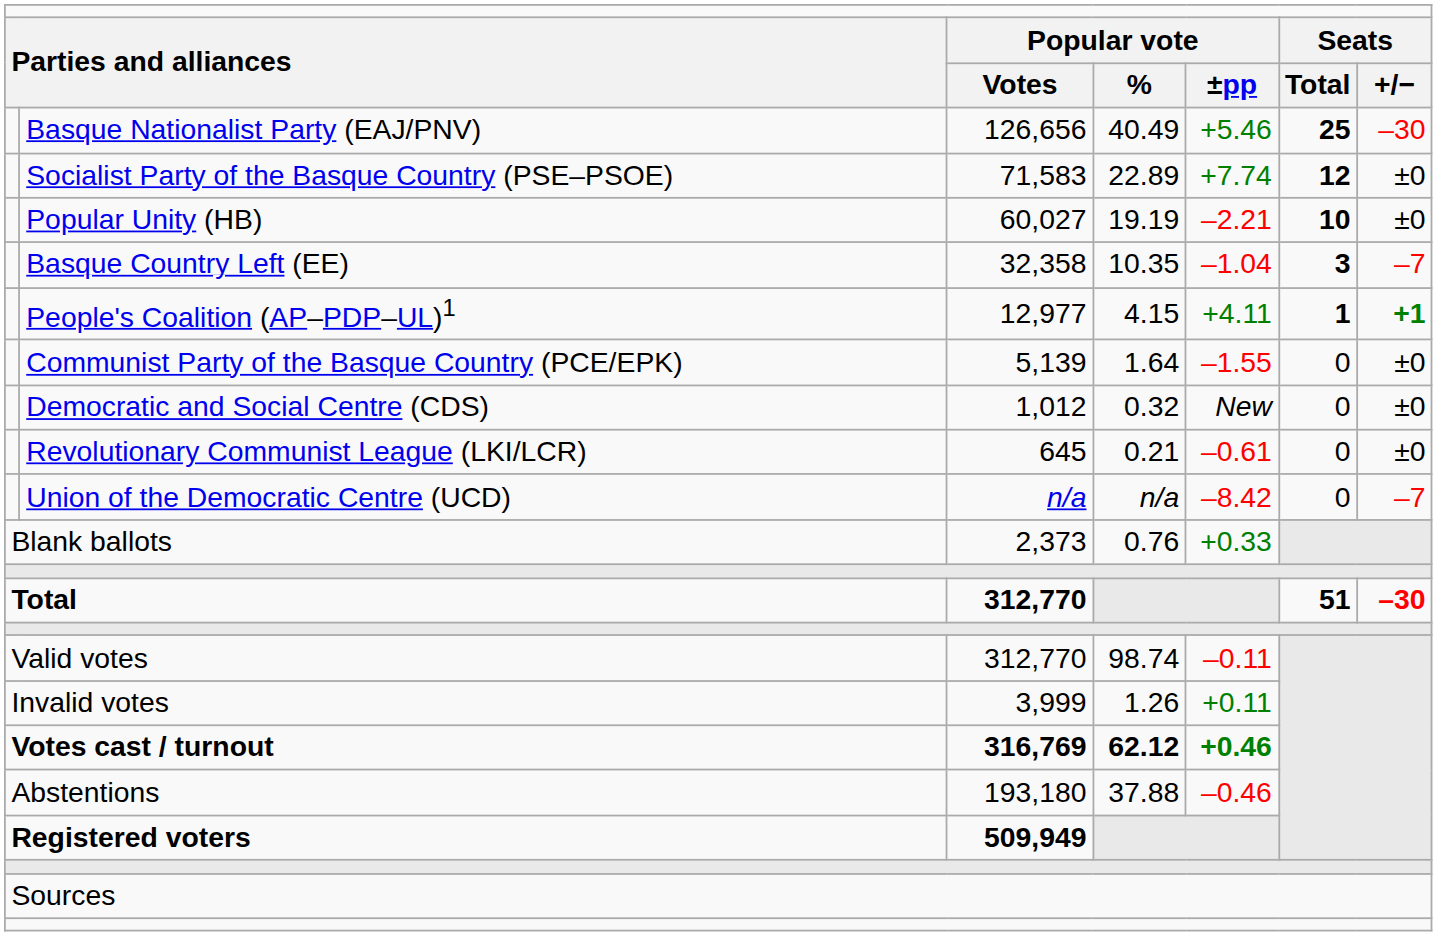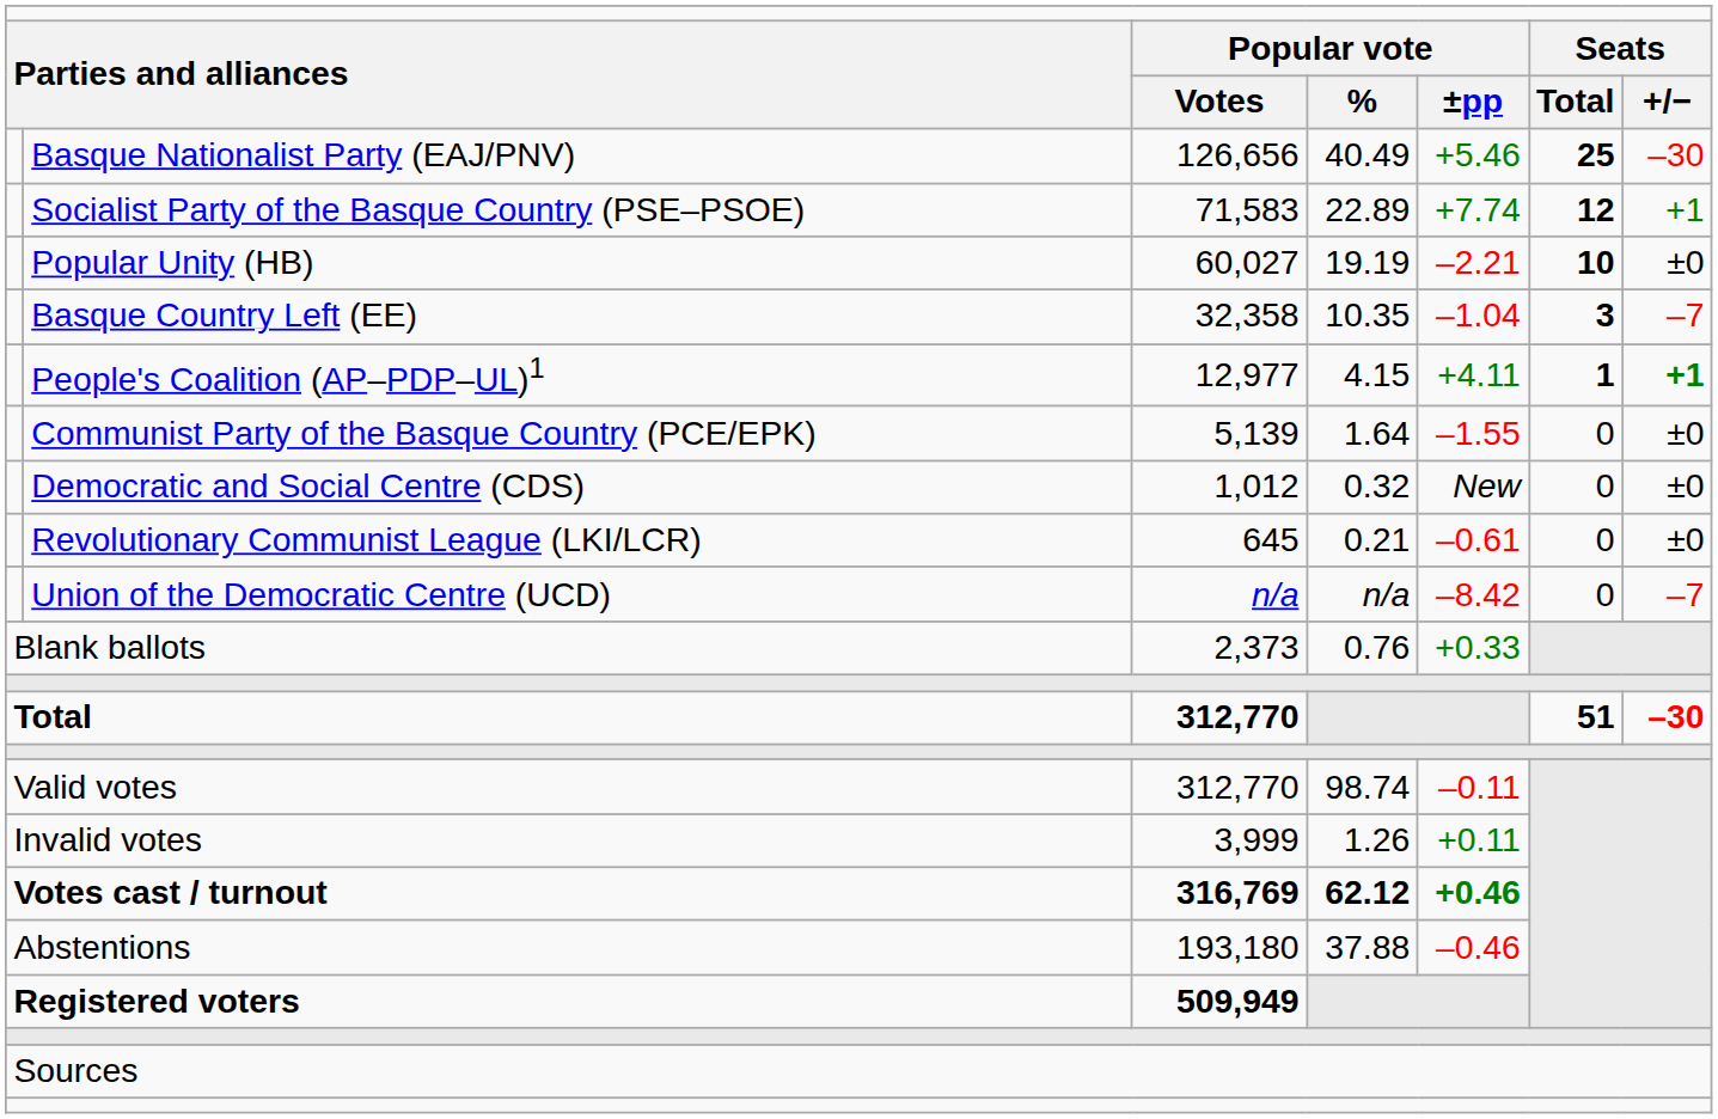Socialist Party of the Basque Country (PSE–PSOE) | column 7: ±0 -> +1
